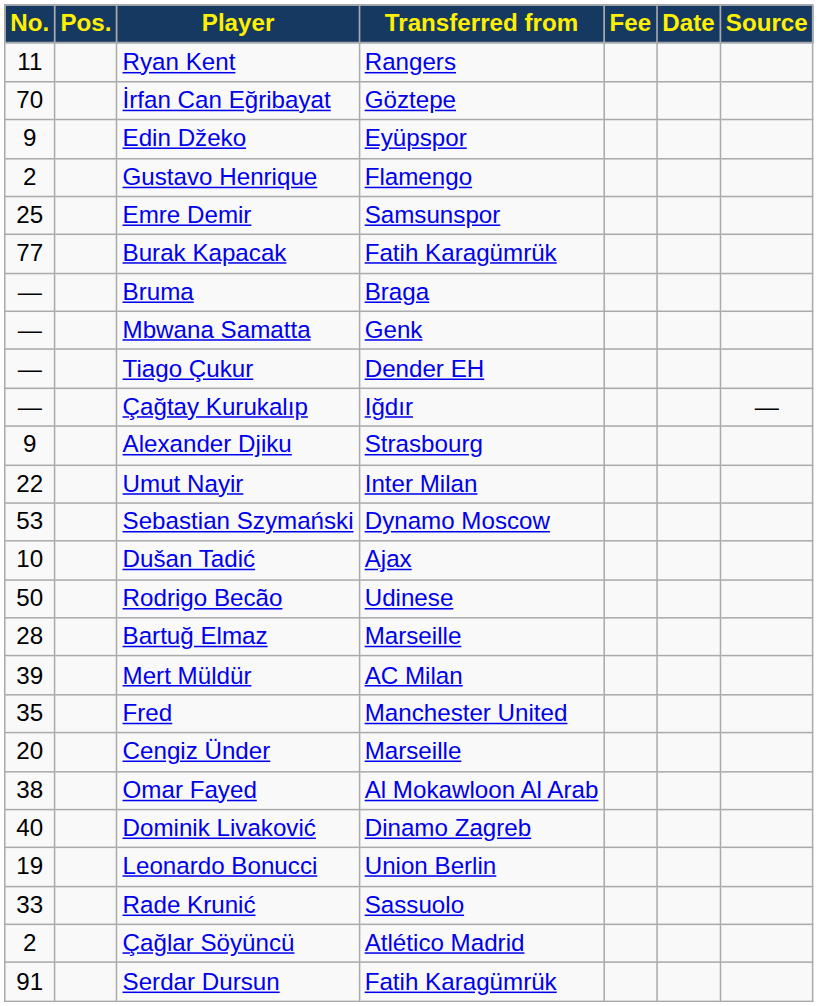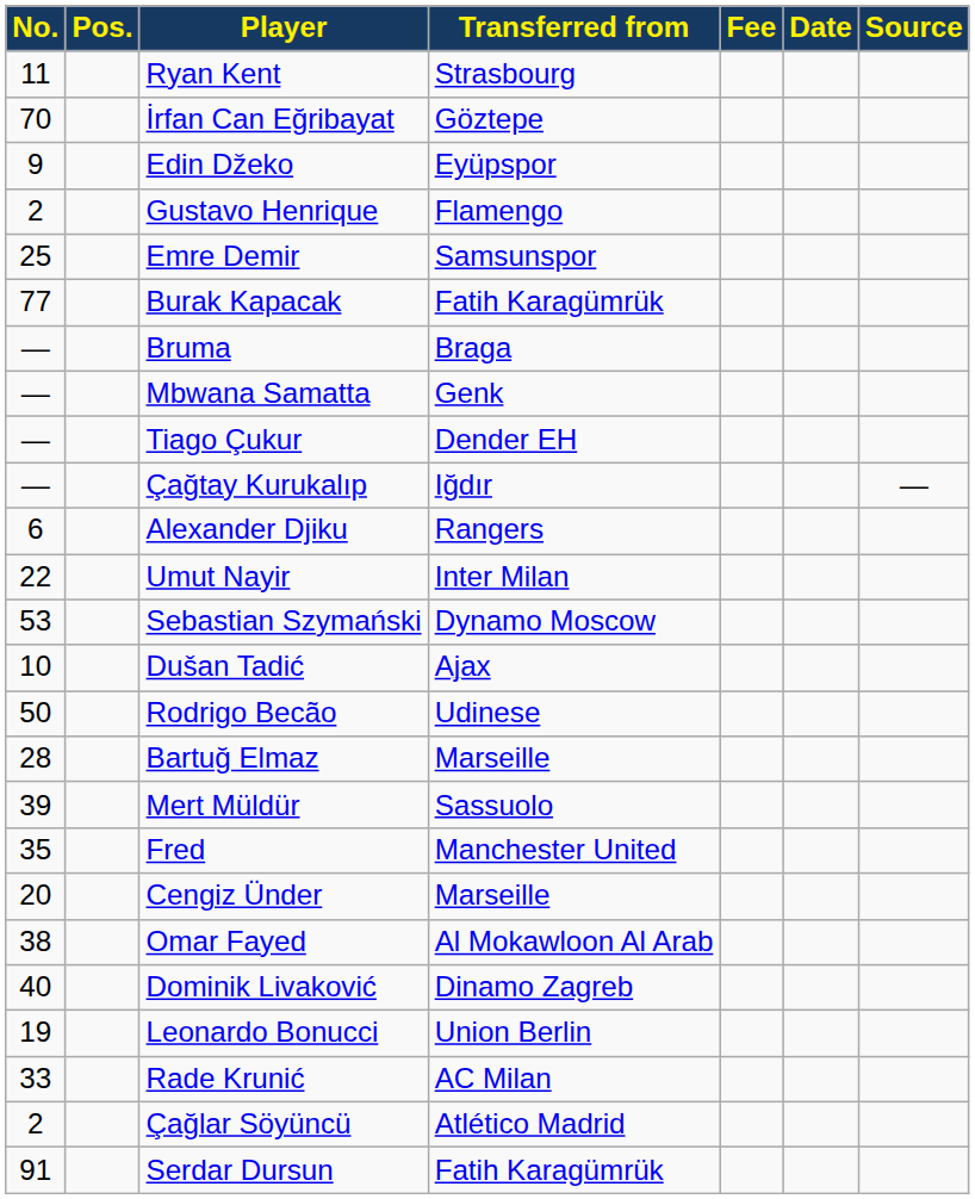Ryan Kent | Transferred from: Rangers -> Strasbourg
Alexander Djiku | No.: 9 -> 6
Alexander Djiku | Transferred from: Strasbourg -> Rangers
Mert Müldür | Transferred from: AC Milan -> Sassuolo
Rade Krunić | Transferred from: Sassuolo -> AC Milan
